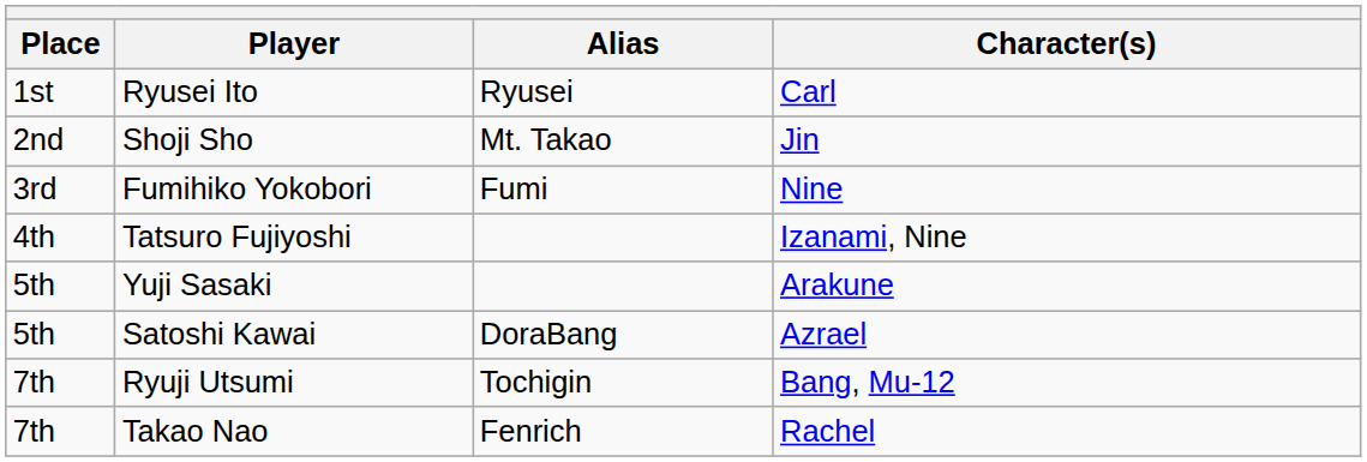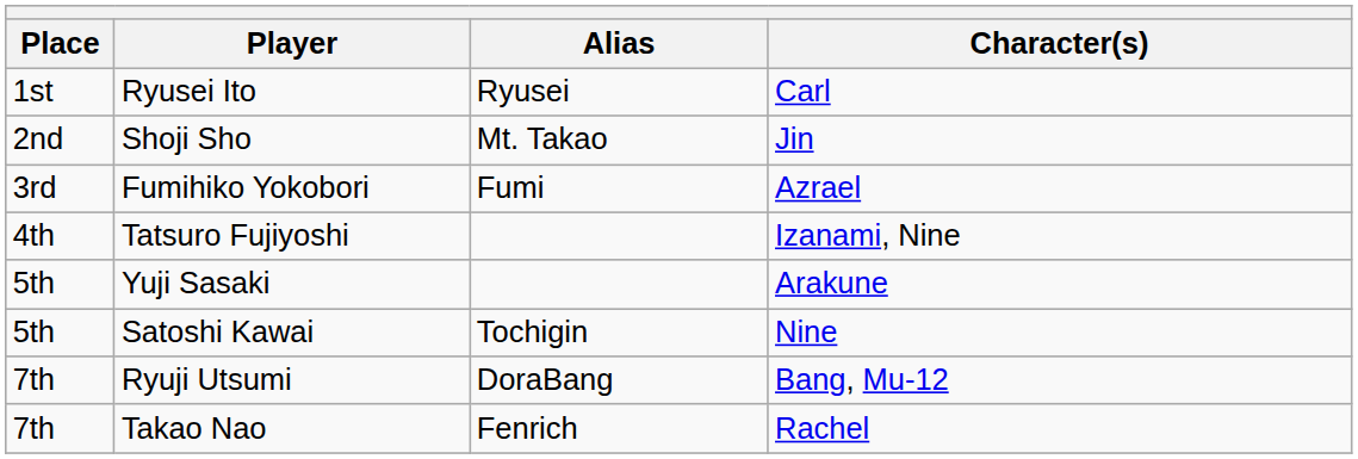Fumihiko Yokobori | Character(s): Nine -> Azrael
Satoshi Kawai | Alias: DoraBang -> Tochigin
Satoshi Kawai | Character(s): Azrael -> Nine
Ryuji Utsumi | Alias: Tochigin -> DoraBang
